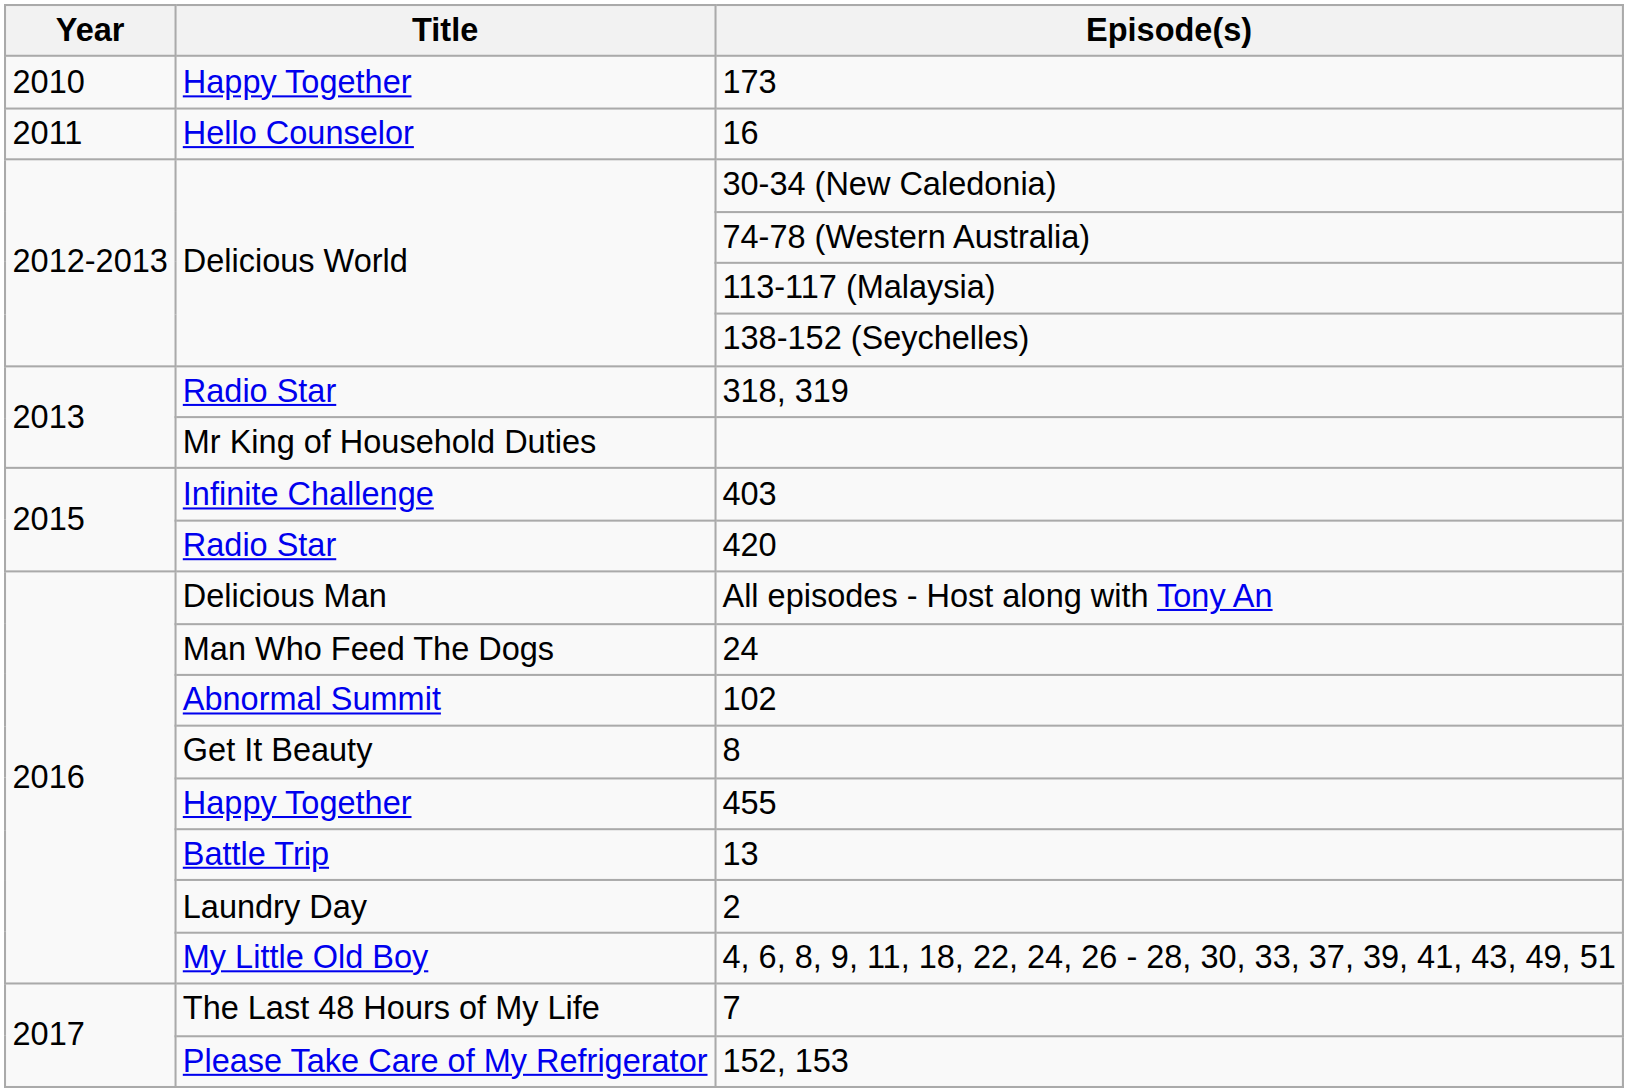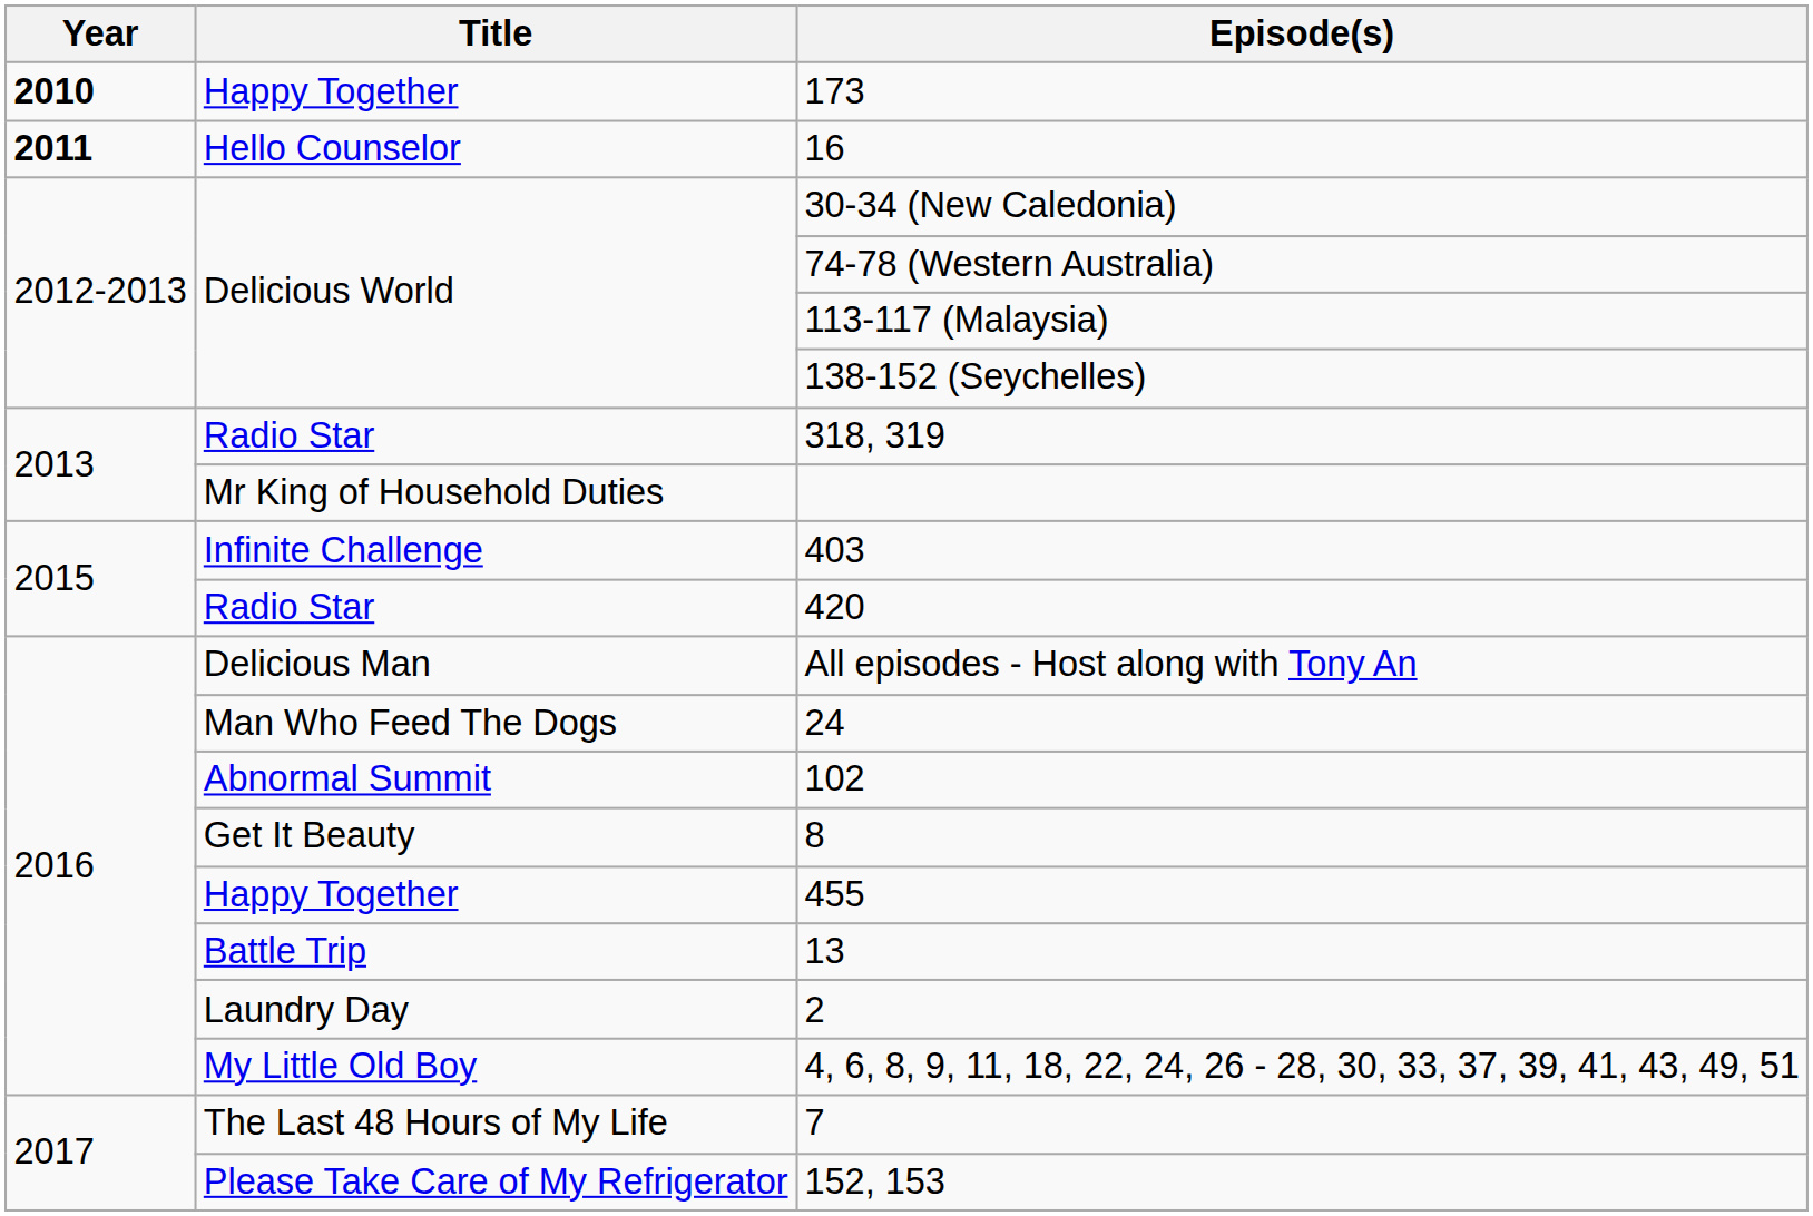173 | Year: normal -> bold
16 | Year: normal -> bold
